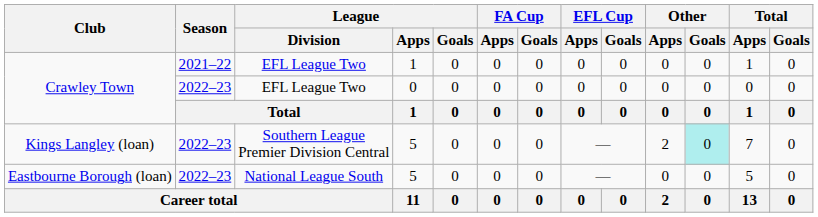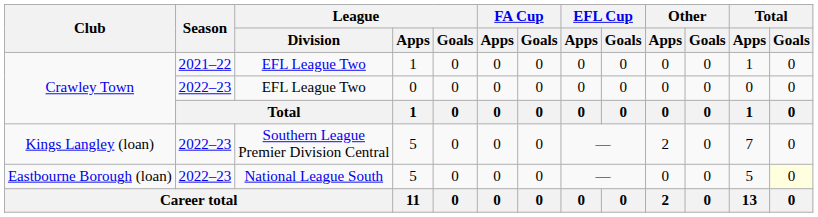Kings Langley (loan) | Other / Goals: paleturquoise background -> no background
Eastbourne Borough (loan) | Total / Goals: no background -> lightyellow background
